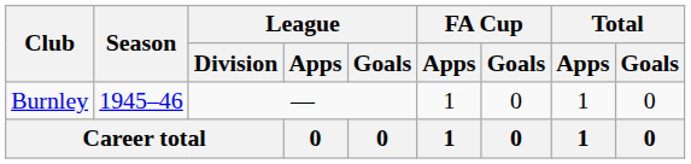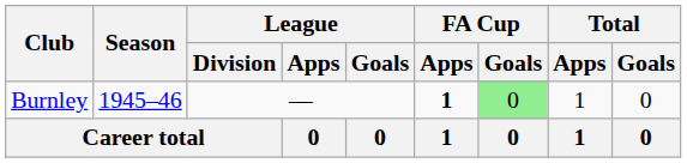Burnley | FA Cup / Apps: normal -> bold
Burnley | FA Cup / Goals: no background -> lightgreen background
